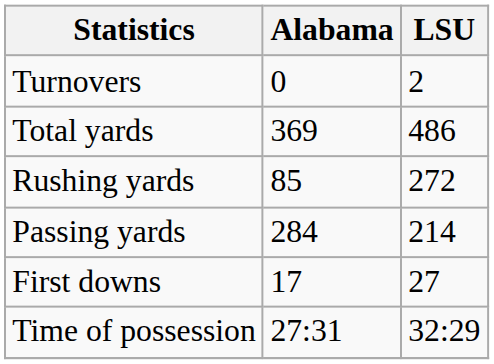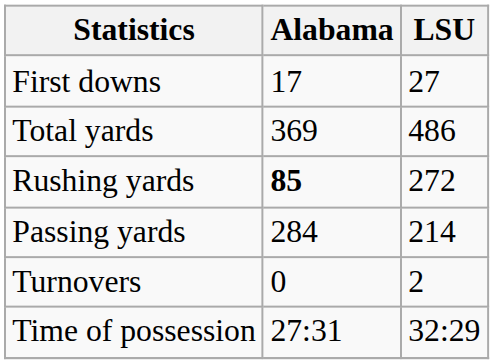rows swapped: First downs <-> Turnovers
Rushing yards | Alabama: normal -> bold
